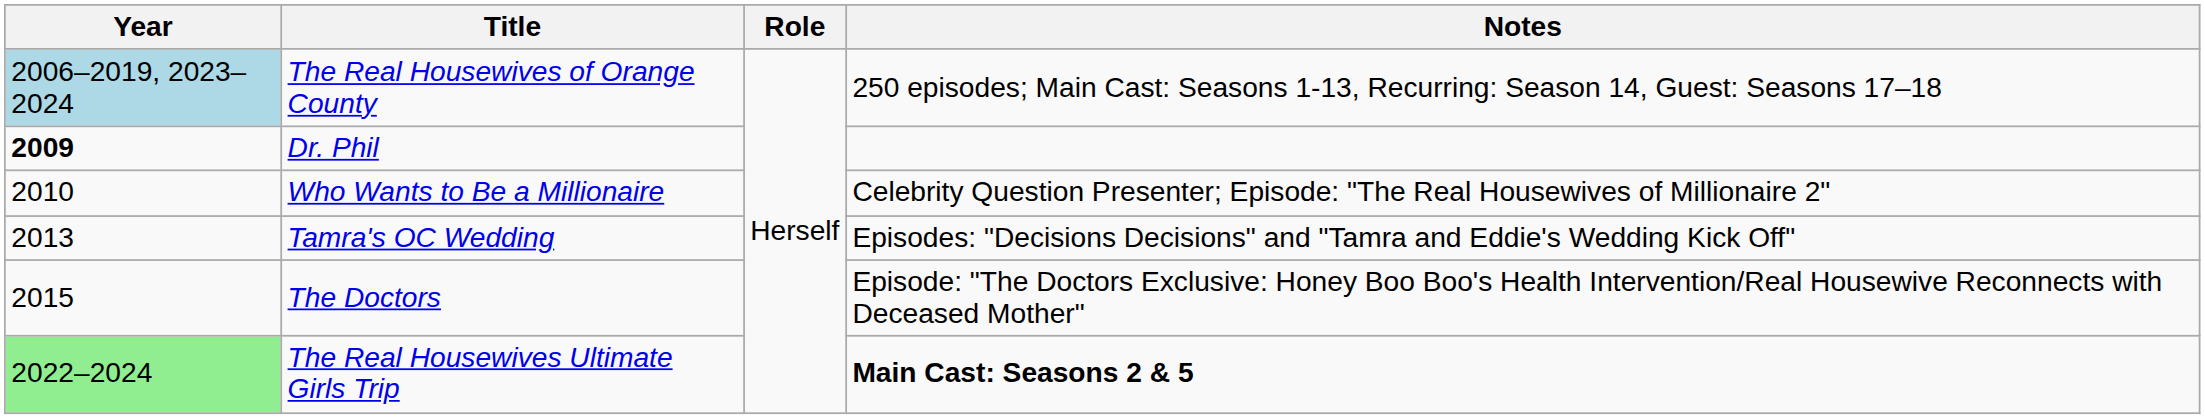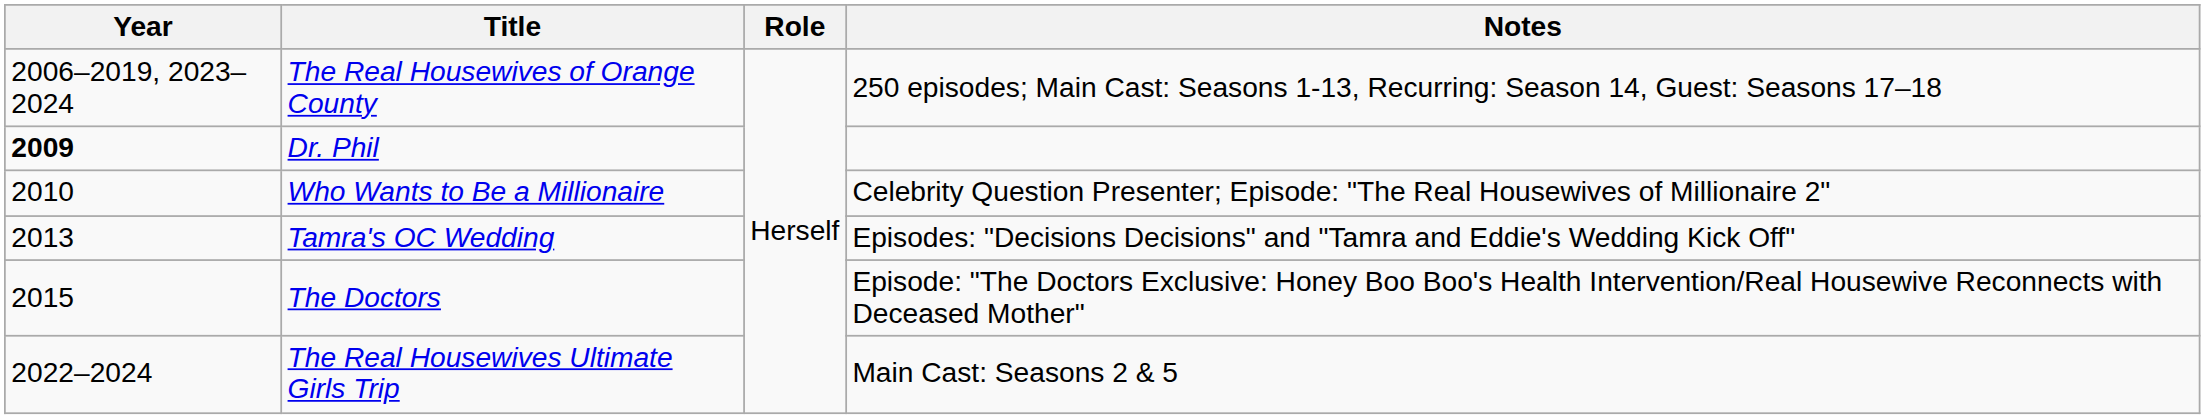The Real Housewives of Orange County | Year: lightblue background -> no background
The Real Housewives Ultimate Girls Trip | Year: lightgreen background -> no background
The Real Housewives Ultimate Girls Trip | Notes: bold -> normal
